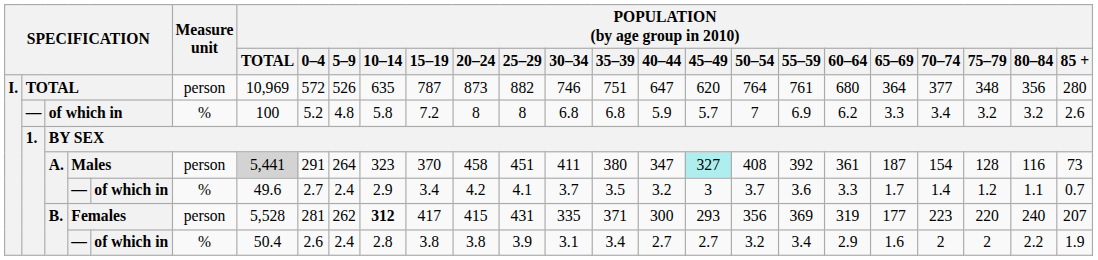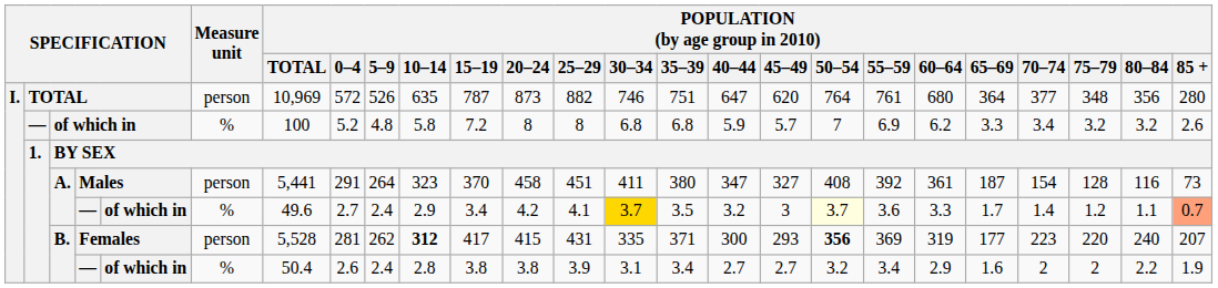Males | POPULATION (by age group in 2010) / TOTAL: lightgrey background -> no background
Males | POPULATION (by age group in 2010) / 45–49: paleturquoise background -> no background
A. / — | POPULATION (by age group in 2010) / 30–34: no background -> gold background
A. / — | POPULATION (by age group in 2010) / 50–54: no background -> lightyellow background
A. / — | POPULATION (by age group in 2010) / 85 +: no background -> lightsalmon background
Females | POPULATION (by age group in 2010) / 50–54: normal -> bold
